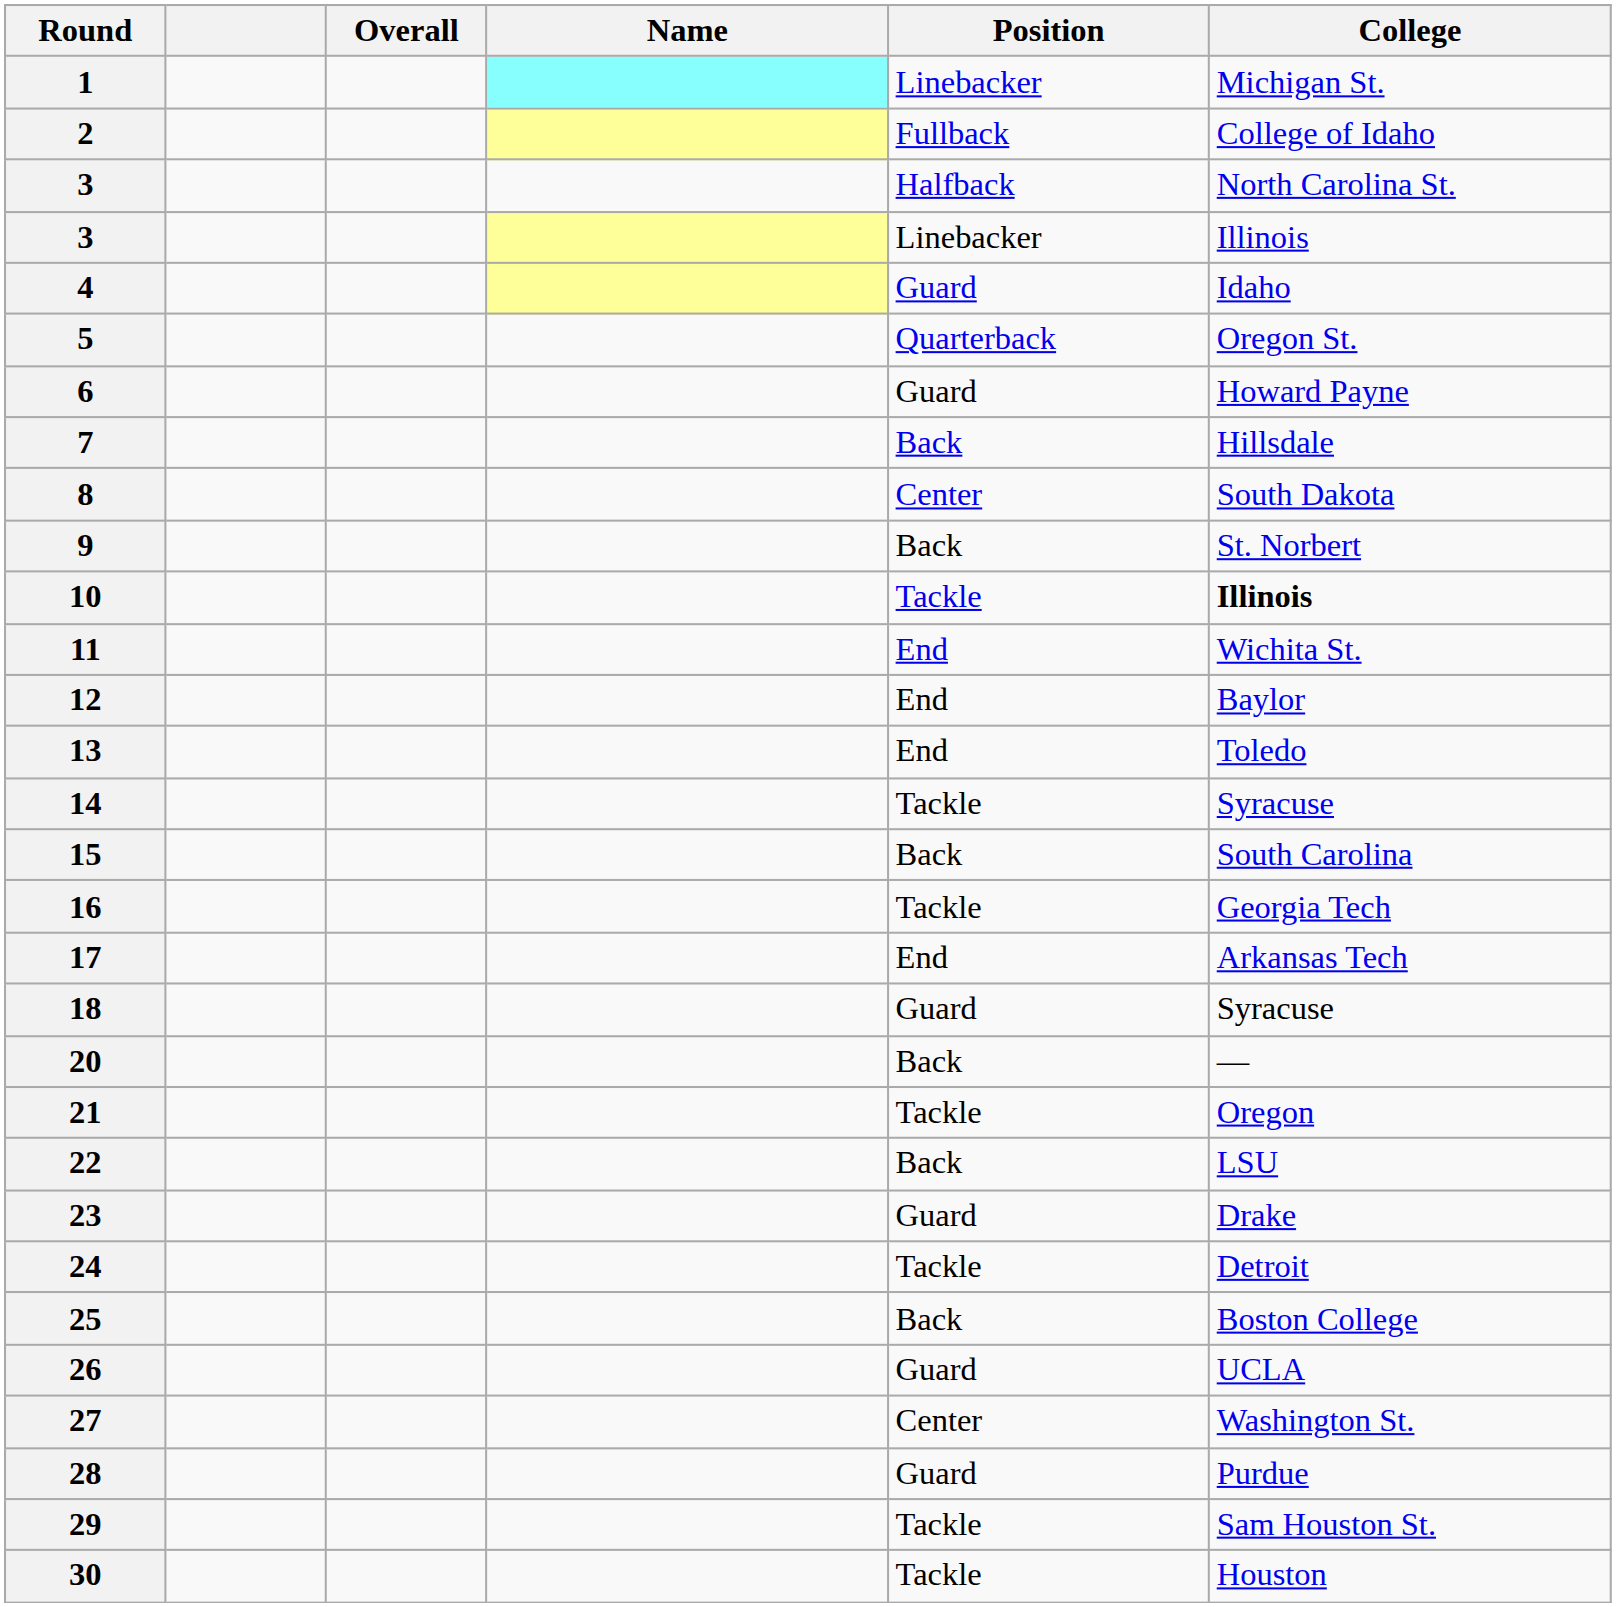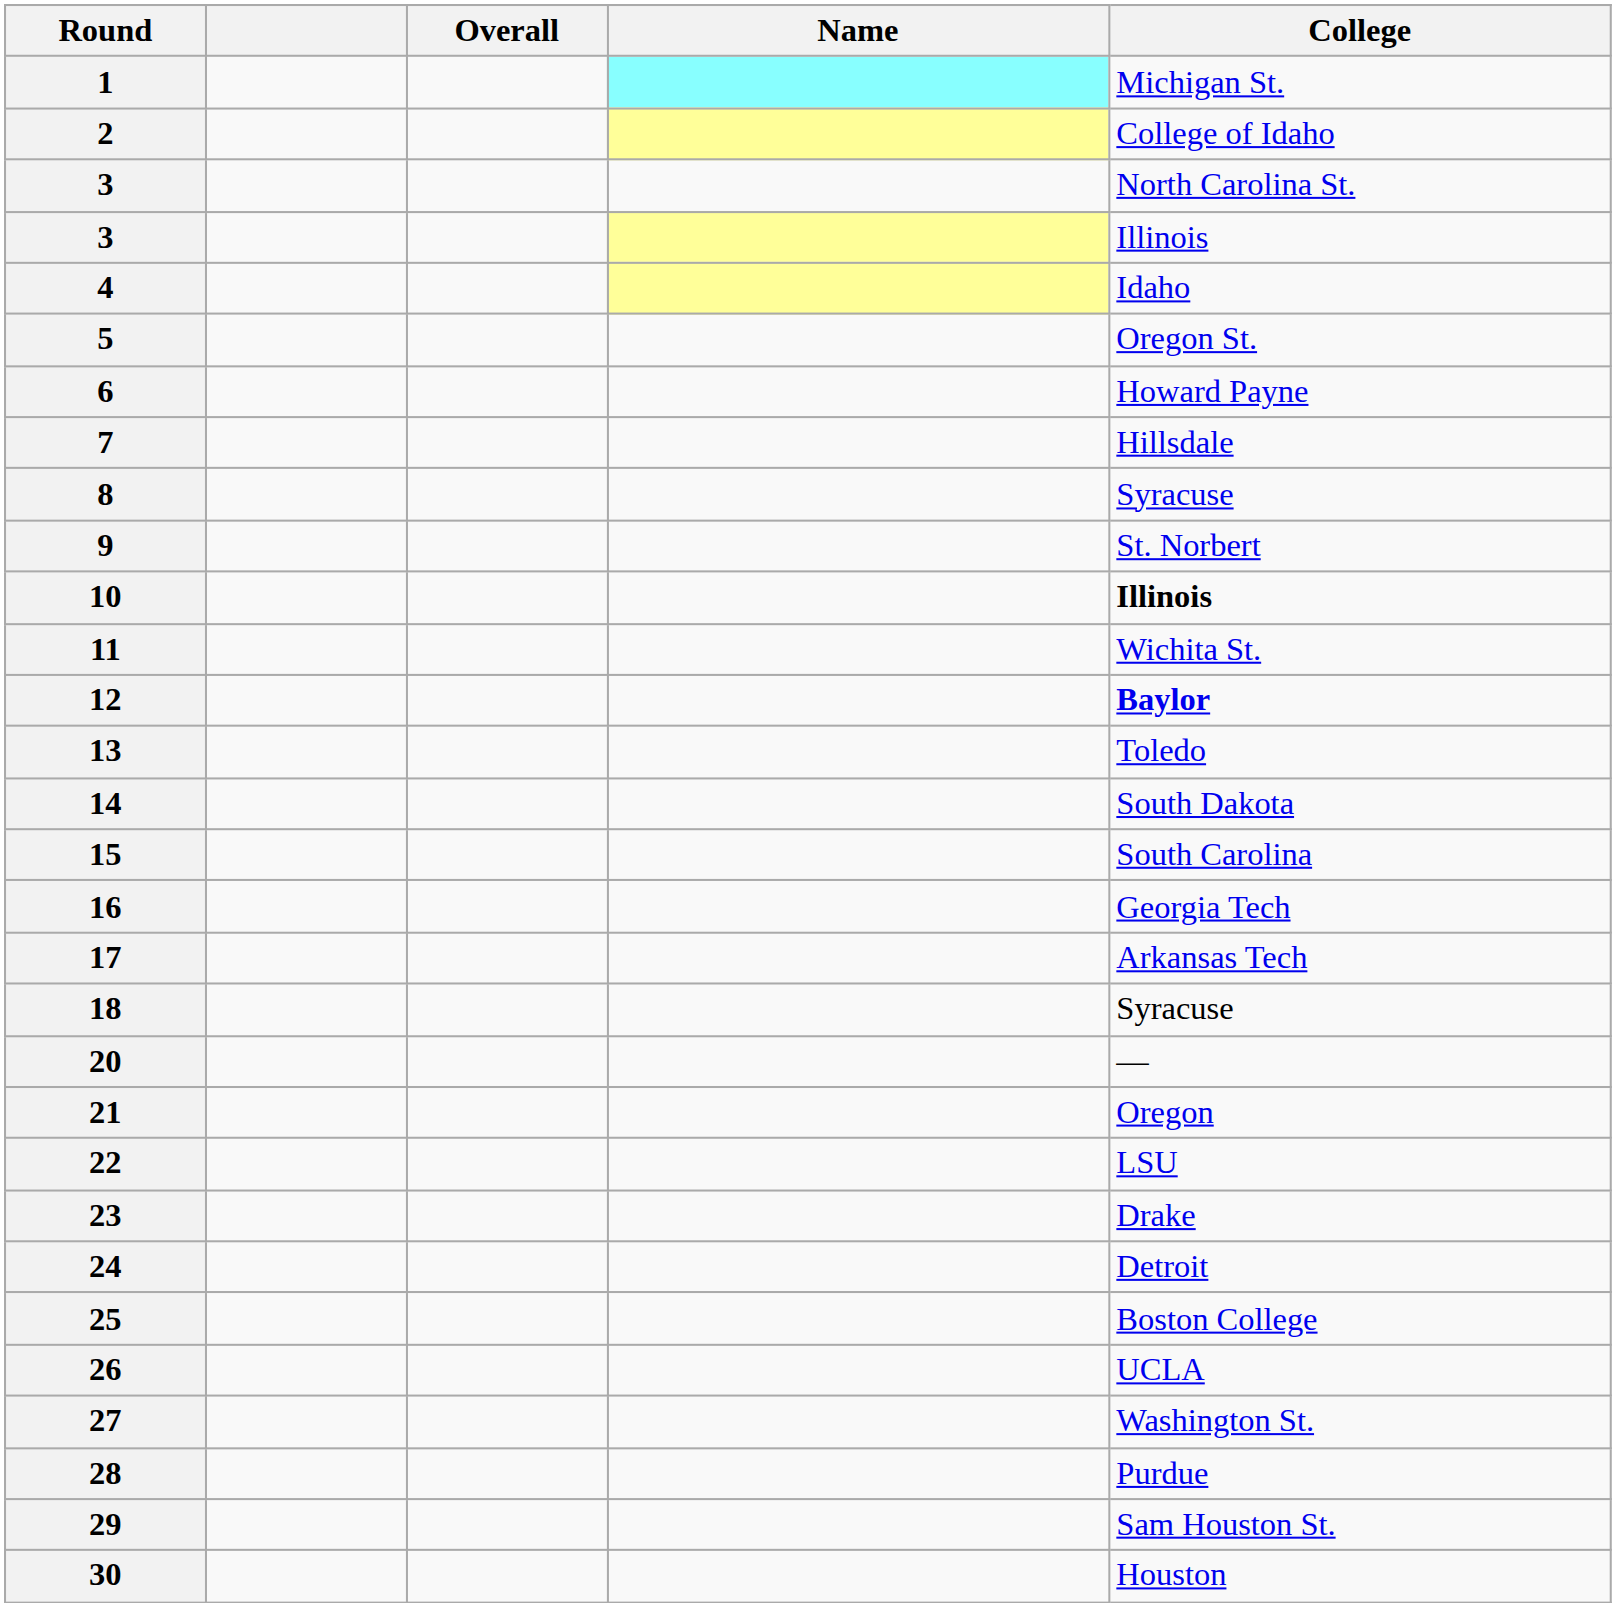- column: Position | Linebacker | Fullback | Halfback | Linebacker | Guard | Quarterback | Guard | Back | Center | Back | Tackle | End | End | End | Tackle | Back | Tackle | End | Guard | Back | Tackle | Back | Guard | Tackle | Back | Guard | Center | Guard | Tackle | Tackle
8 | College: South Dakota -> Syracuse
12 | College: normal -> bold
14 | College: Syracuse -> South Dakota
